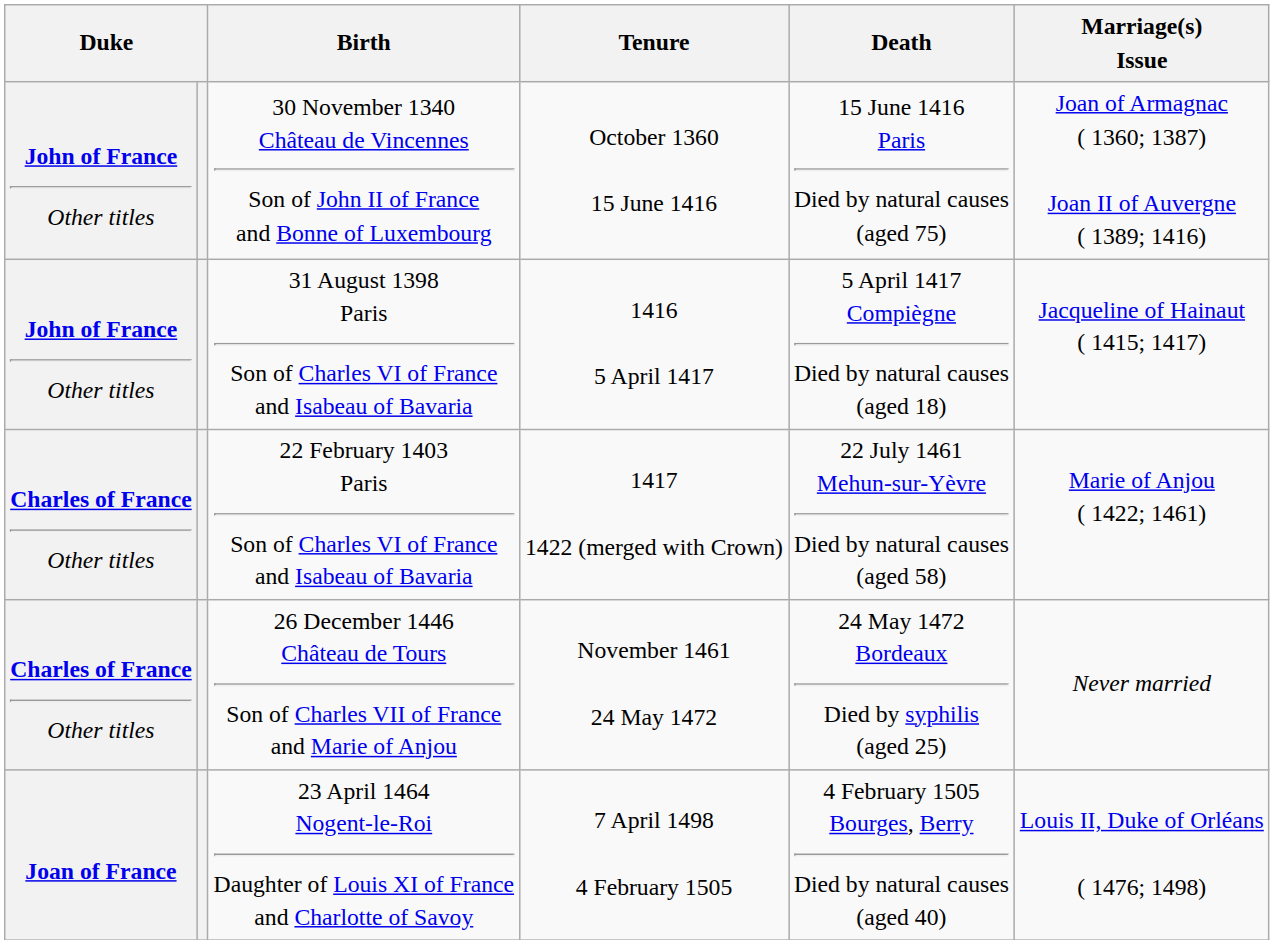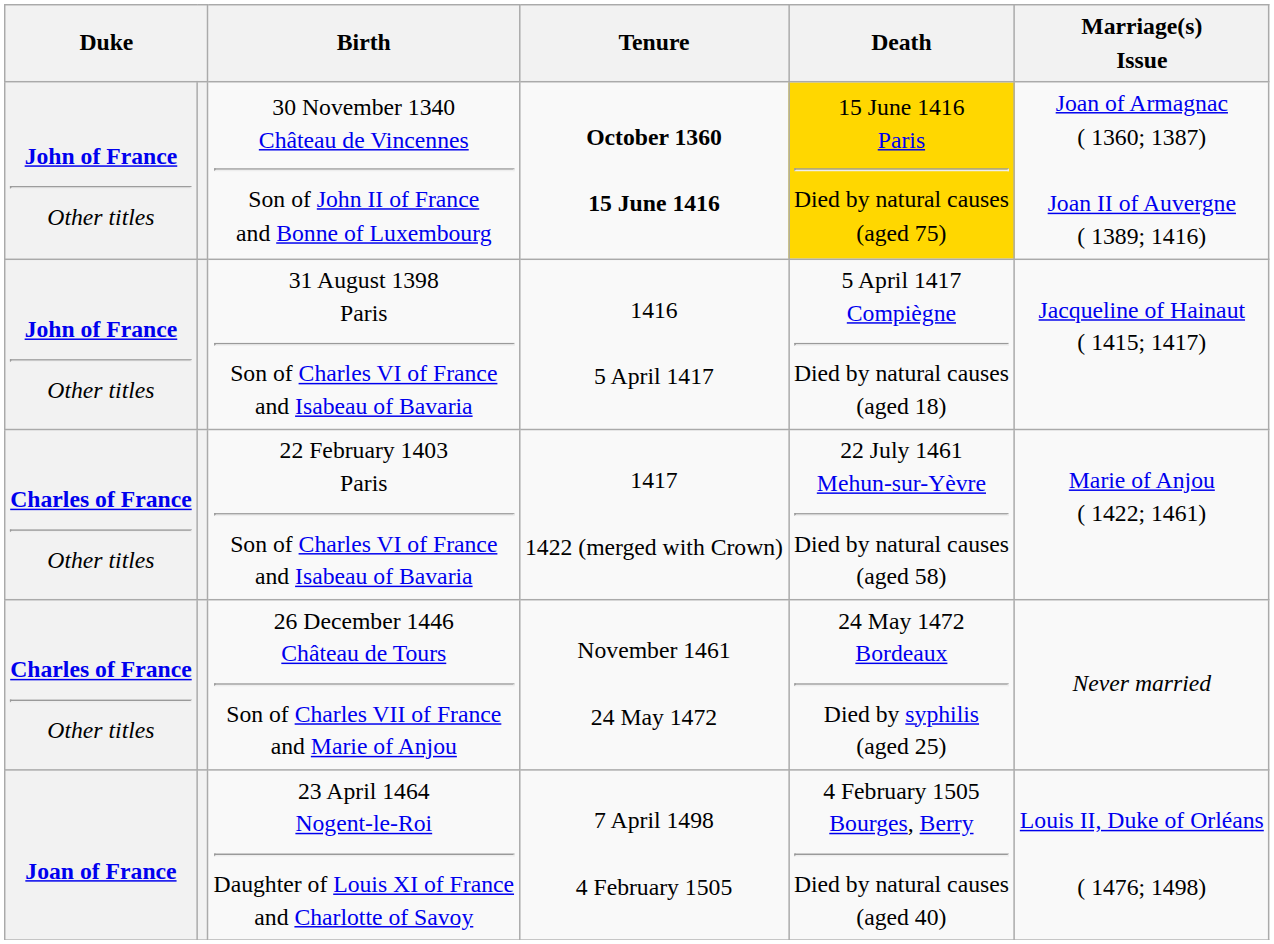row 2 | Tenure: normal -> bold
row 2 | Death: no background -> gold background
